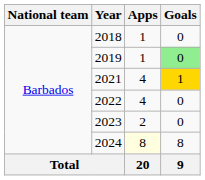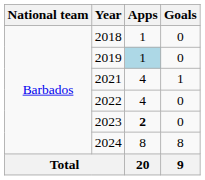2019 | Apps: no background -> lightblue background
2019 | Goals: lightgreen background -> no background
2021 | Goals: gold background -> no background
2023 | Apps: normal -> bold
2024 | Apps: lightyellow background -> no background
